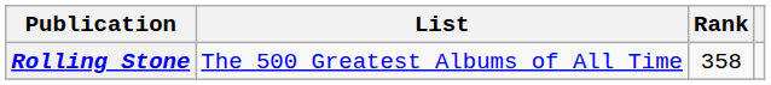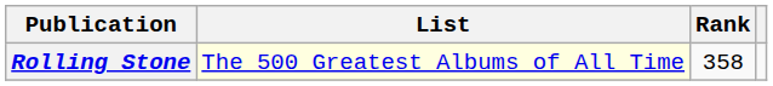row 2 | List: no background -> lightyellow background
